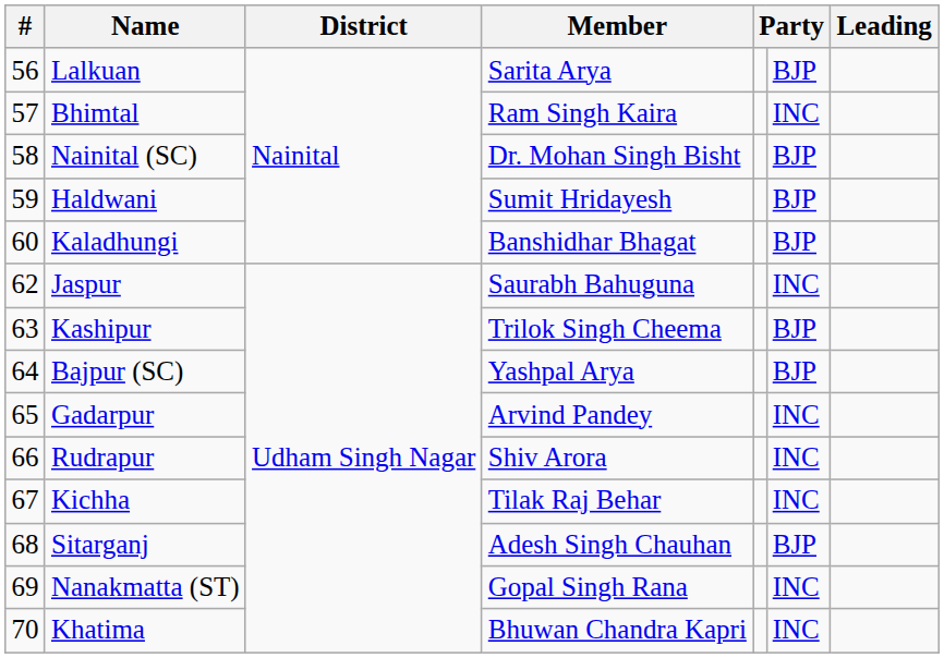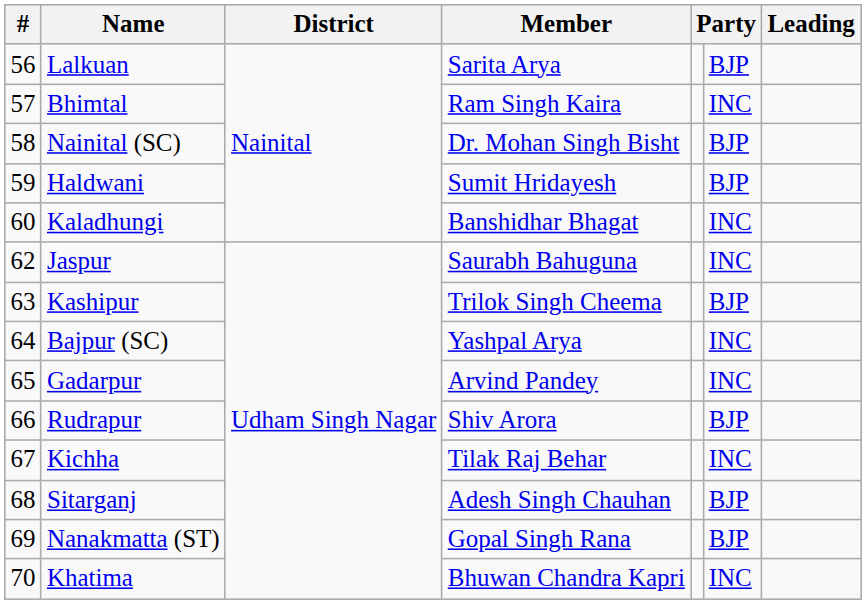Kaladhungi | column 6: BJP -> INC
Bajpur (SC) | column 6: BJP -> INC
Rudrapur | column 6: INC -> BJP
Nanakmatta (ST) | column 6: INC -> BJP
